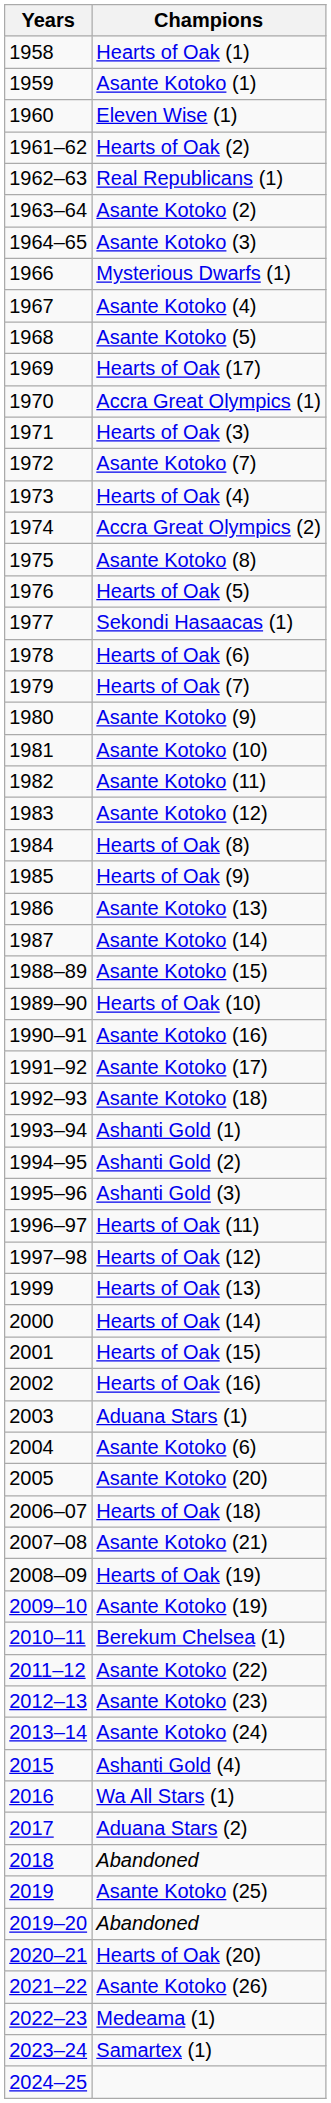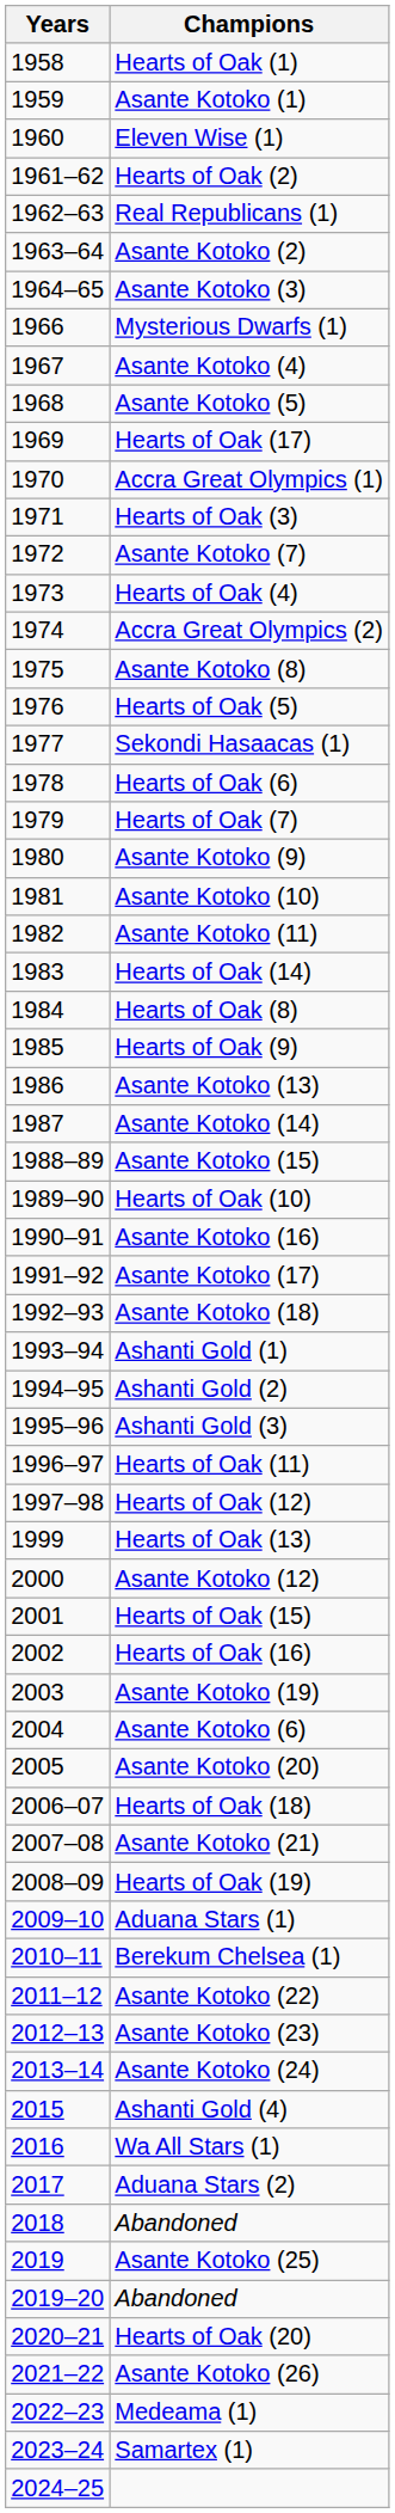row 26 | Champions: Asante Kotoko (12) -> Hearts of Oak (14)
row 42 | Champions: Hearts of Oak (14) -> Asante Kotoko (12)
row 45 | Champions: Aduana Stars (1) -> Asante Kotoko (19)
row 51 | Champions: Asante Kotoko (19) -> Aduana Stars (1)
